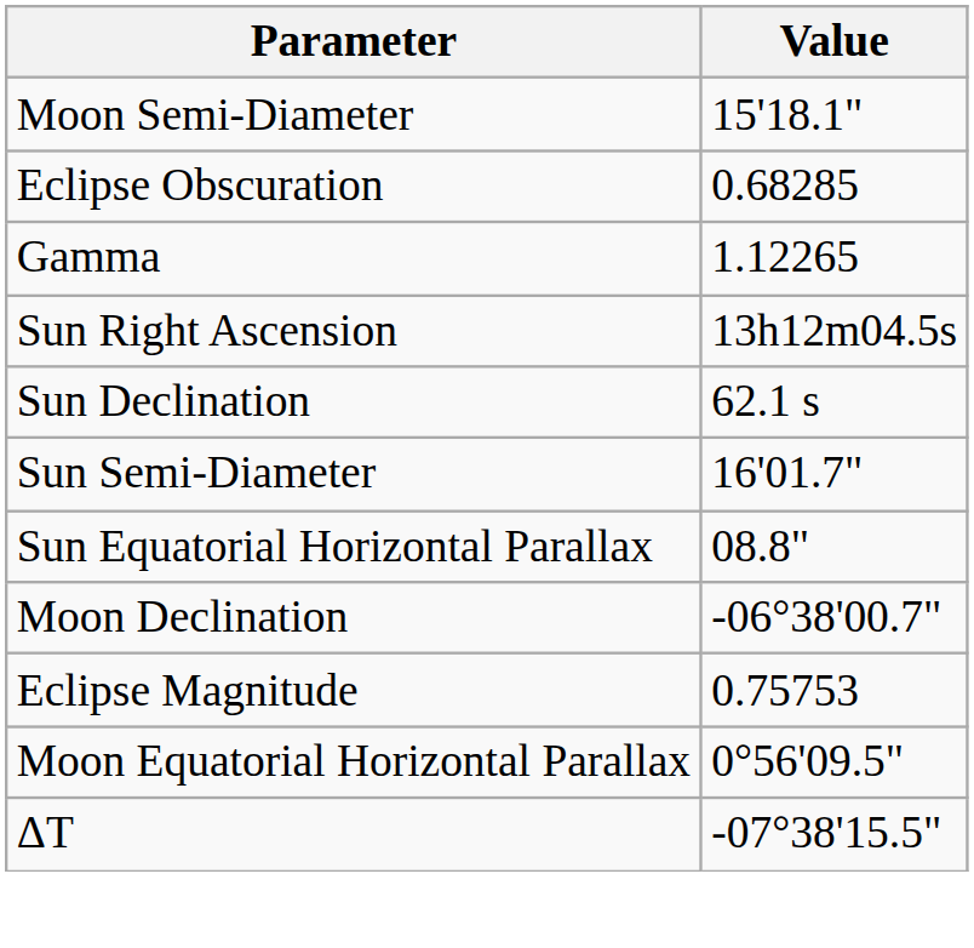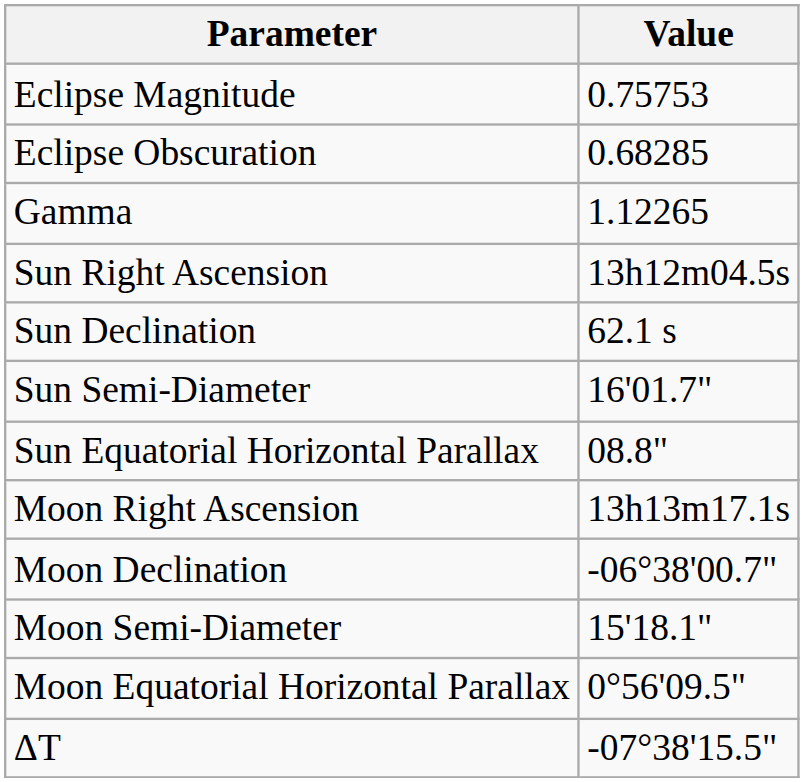rows swapped: Eclipse Magnitude <-> Moon Semi-Diameter
+ row: Moon Right Ascension | 13h13m17.1s
